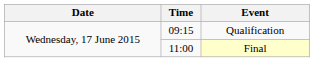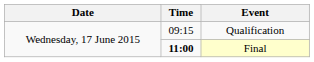Final | Time: normal -> bold
